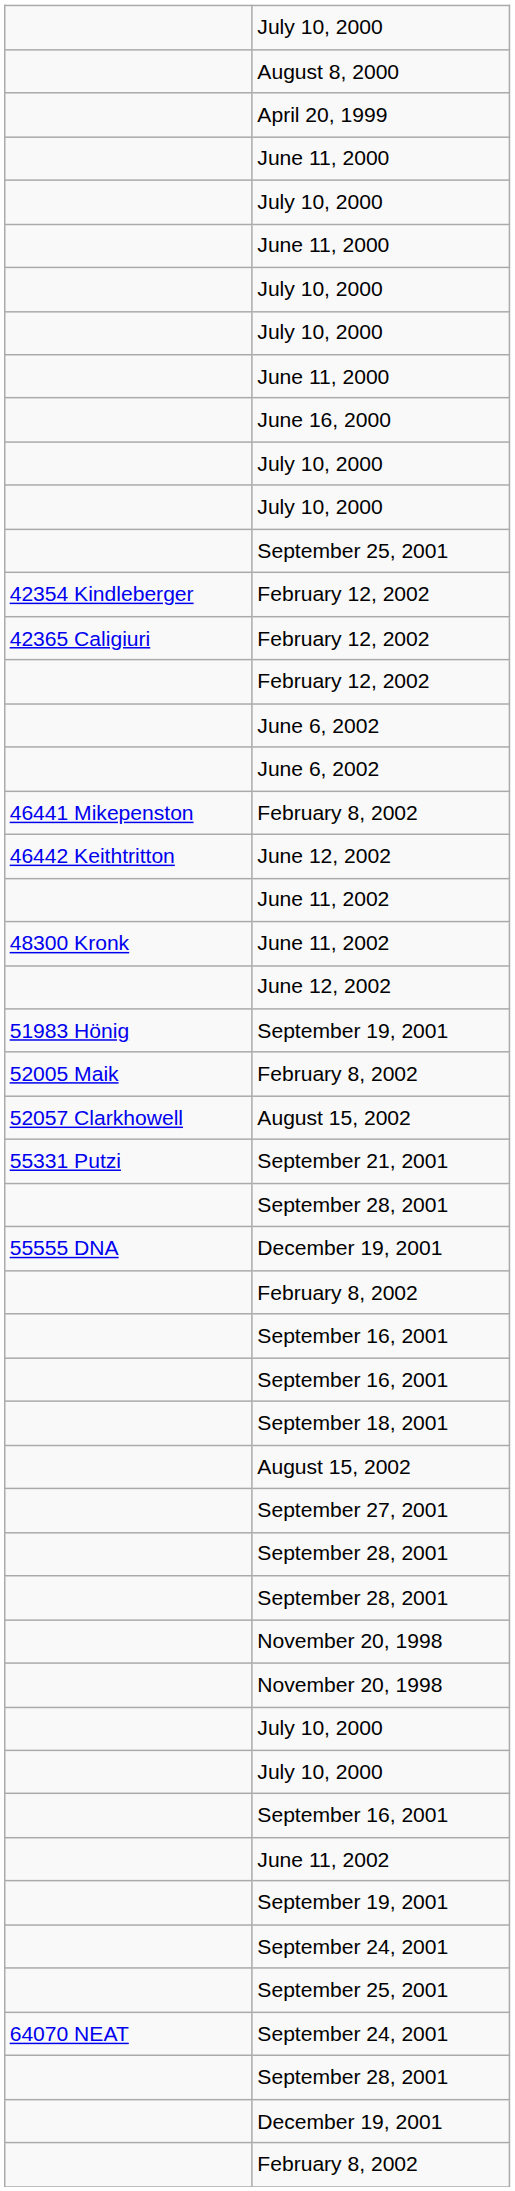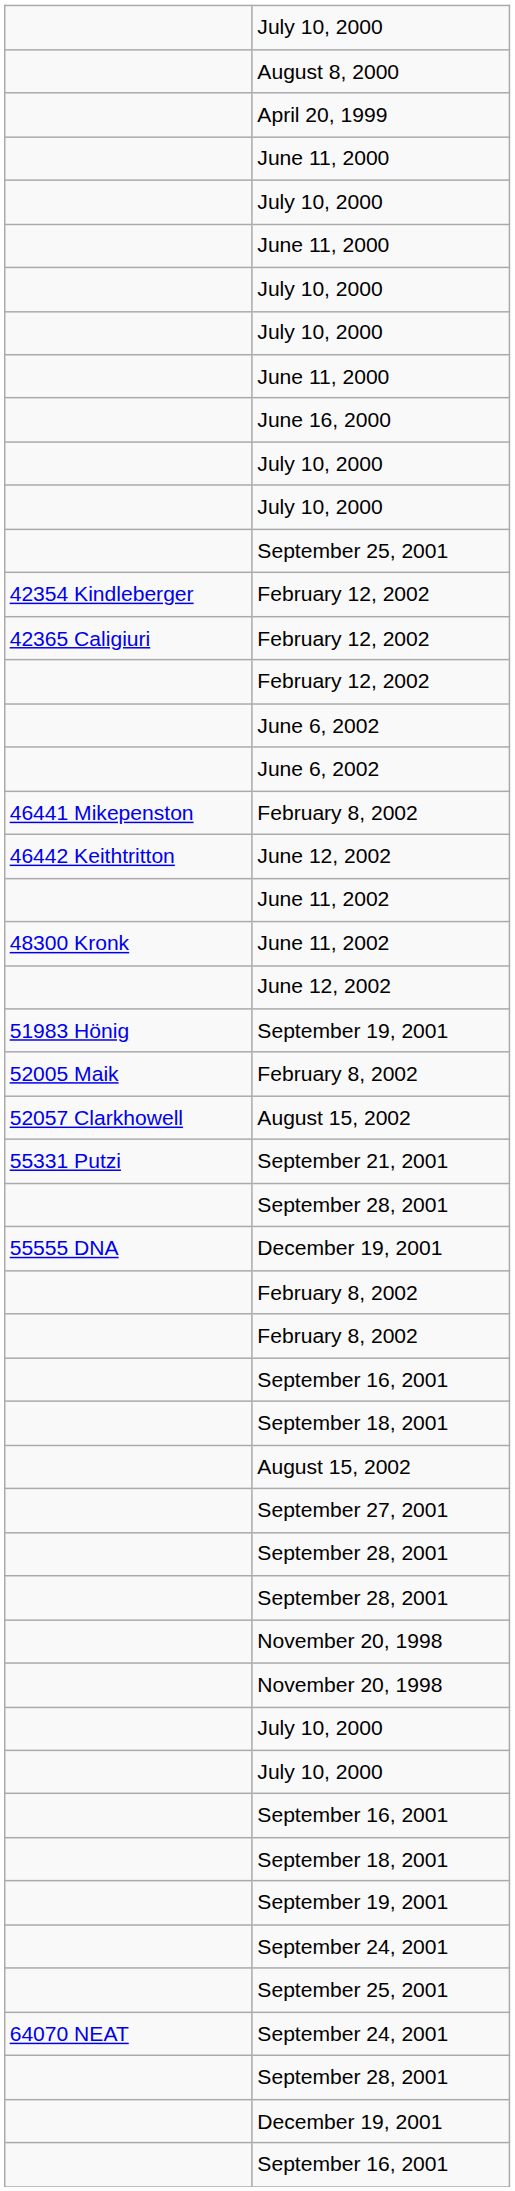row 31 | column 2: September 16, 2001 -> February 8, 2002
row 43 | column 2: June 11, 2002 -> September 18, 2001
row 50 | column 2: February 8, 2002 -> September 16, 2001
